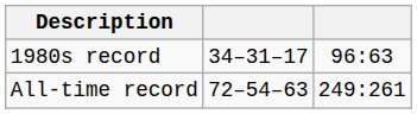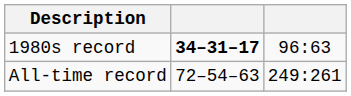1980s record | column 2: normal -> bold
